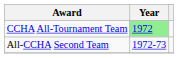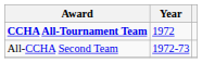row 2 | Award: normal -> bold
row 2 | Year: lightgreen background -> no background
